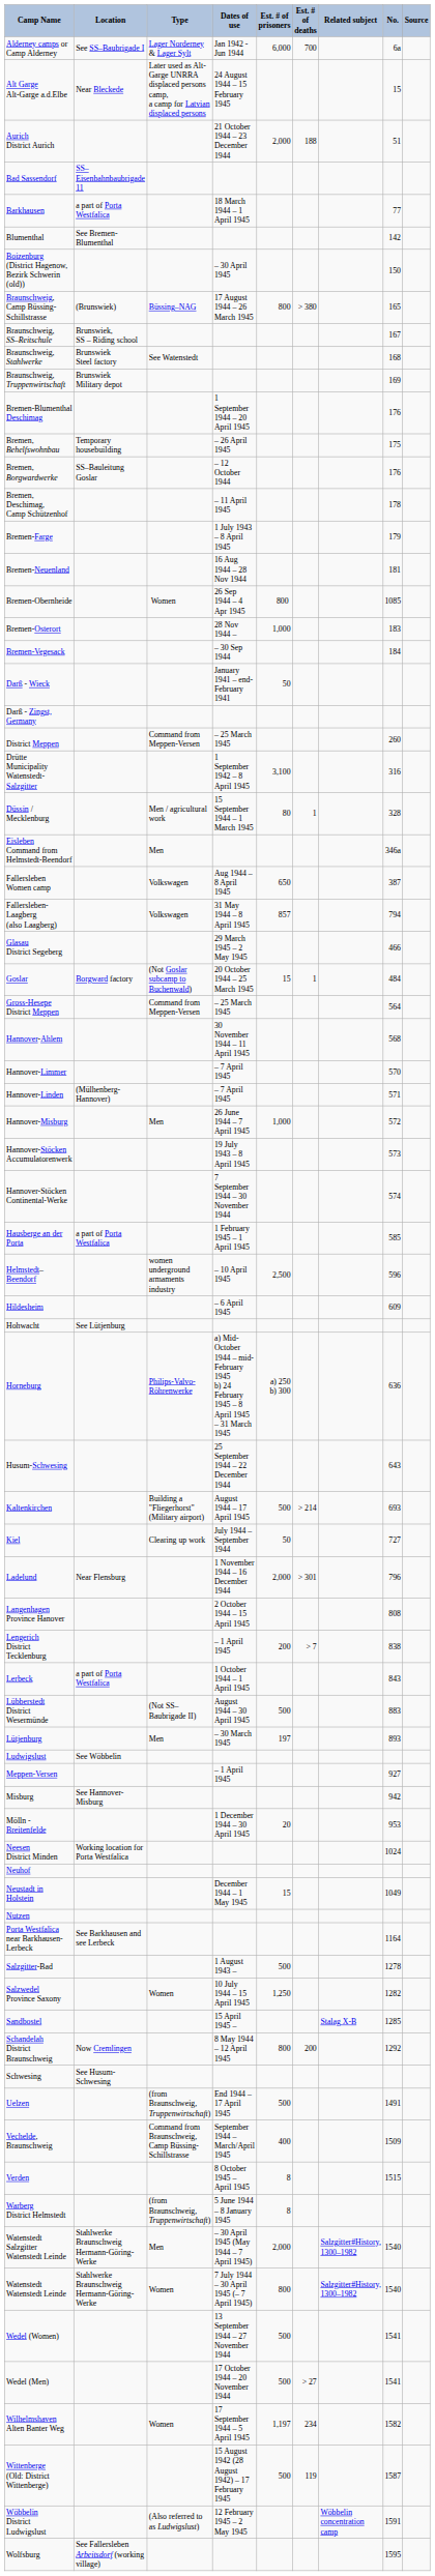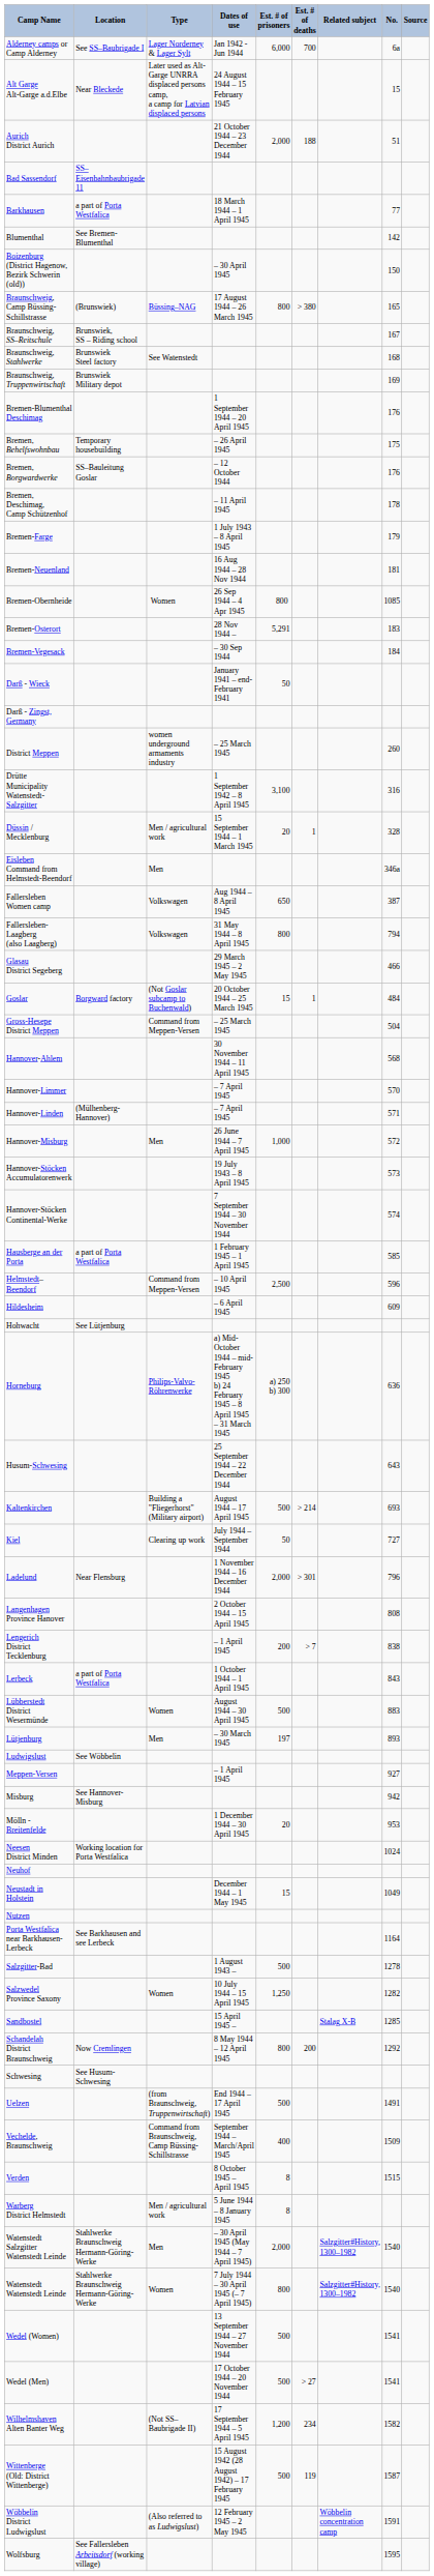Bremen-Osterort | Est. # of prisoners: 1,000 -> 5,291
District Meppen | Type: Command from Meppen-Versen -> women underground armaments industry
Düssin / Mecklenburg | Est. # of prisoners: 80 -> 20
Fallersleben-Laagberg (also Laagberg) | Est. # of prisoners: 857 -> 800
Gross-Hesepe District Meppen | No.: 564 -> 504
Helmstedt–Beendorf | Type: women underground armaments industry -> Command from Meppen-Versen
Lübberstedt District Wesermünde | Type: (Not SS–Baubrigade II) -> Women
Warberg District Helmstedt | Type: (from Braunschweig, Truppenwirtschaft) -> Men / agricultural work
Wilhelmshaven Alten Banter Weg | Type: Women -> (Not SS–Baubrigade II)
Wilhelmshaven Alten Banter Weg | Est. # of prisoners: 1,197 -> 1,200
